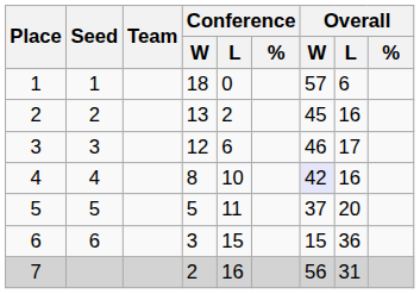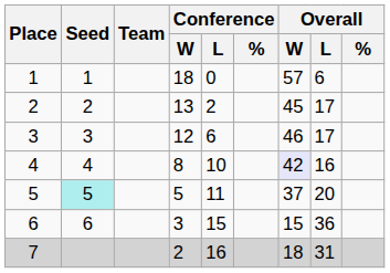row 4 | Overall / L: 16 -> 17
row 7 | Seed: no background -> paleturquoise background
row 9 | Overall / W: 56 -> 18
